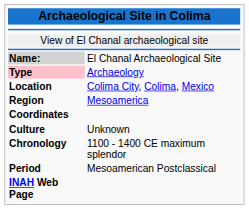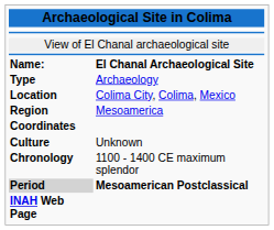Name: | column 1: lightgrey background -> no background
Name: | column 2: normal -> bold
Type | column 1: pink background -> no background
Period | column 1: no background -> lightgrey background
Period | column 2: normal -> bold
